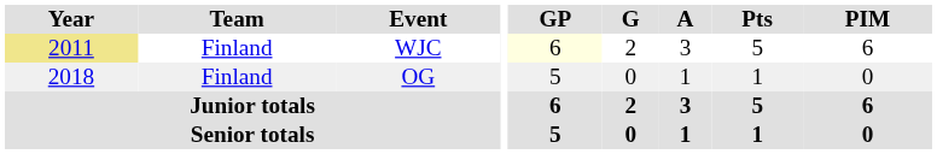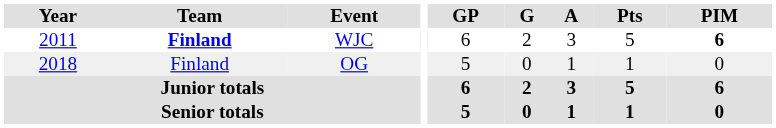WJC | Year: khaki background -> no background
WJC | Team: normal -> bold
WJC | GP: lightyellow background -> no background
WJC | PIM: normal -> bold
